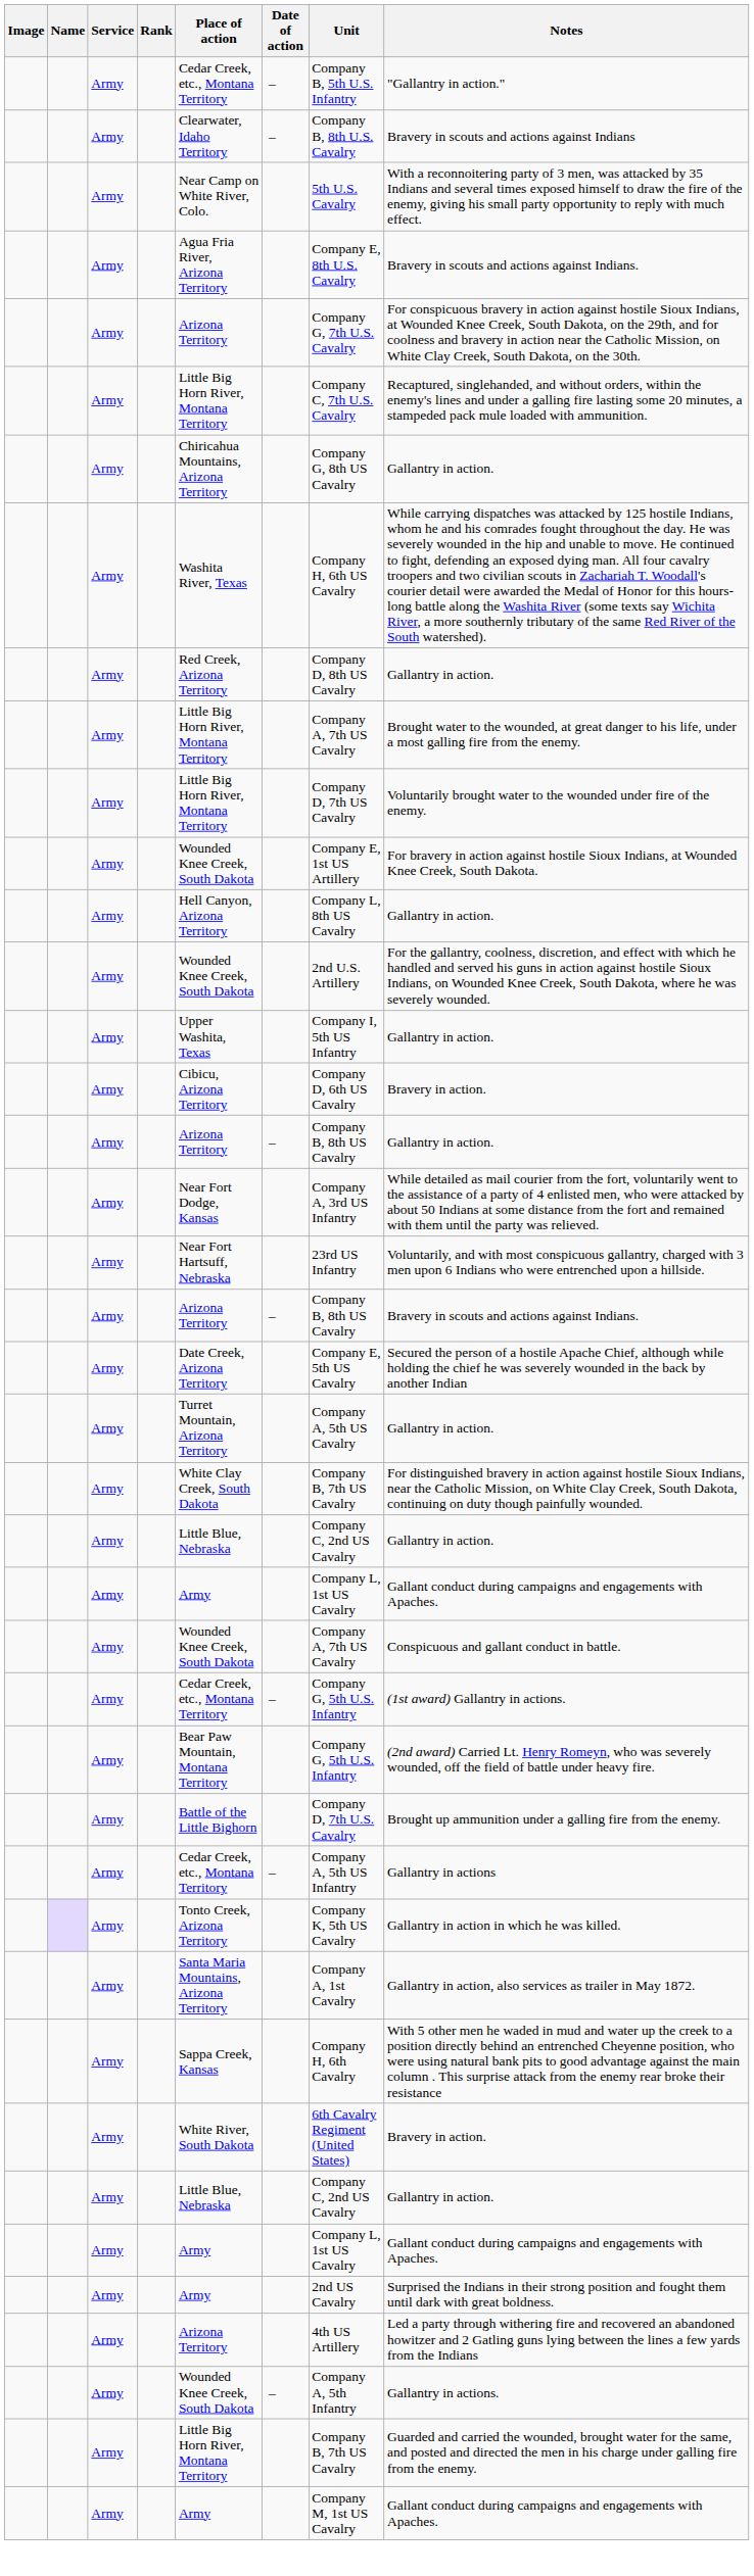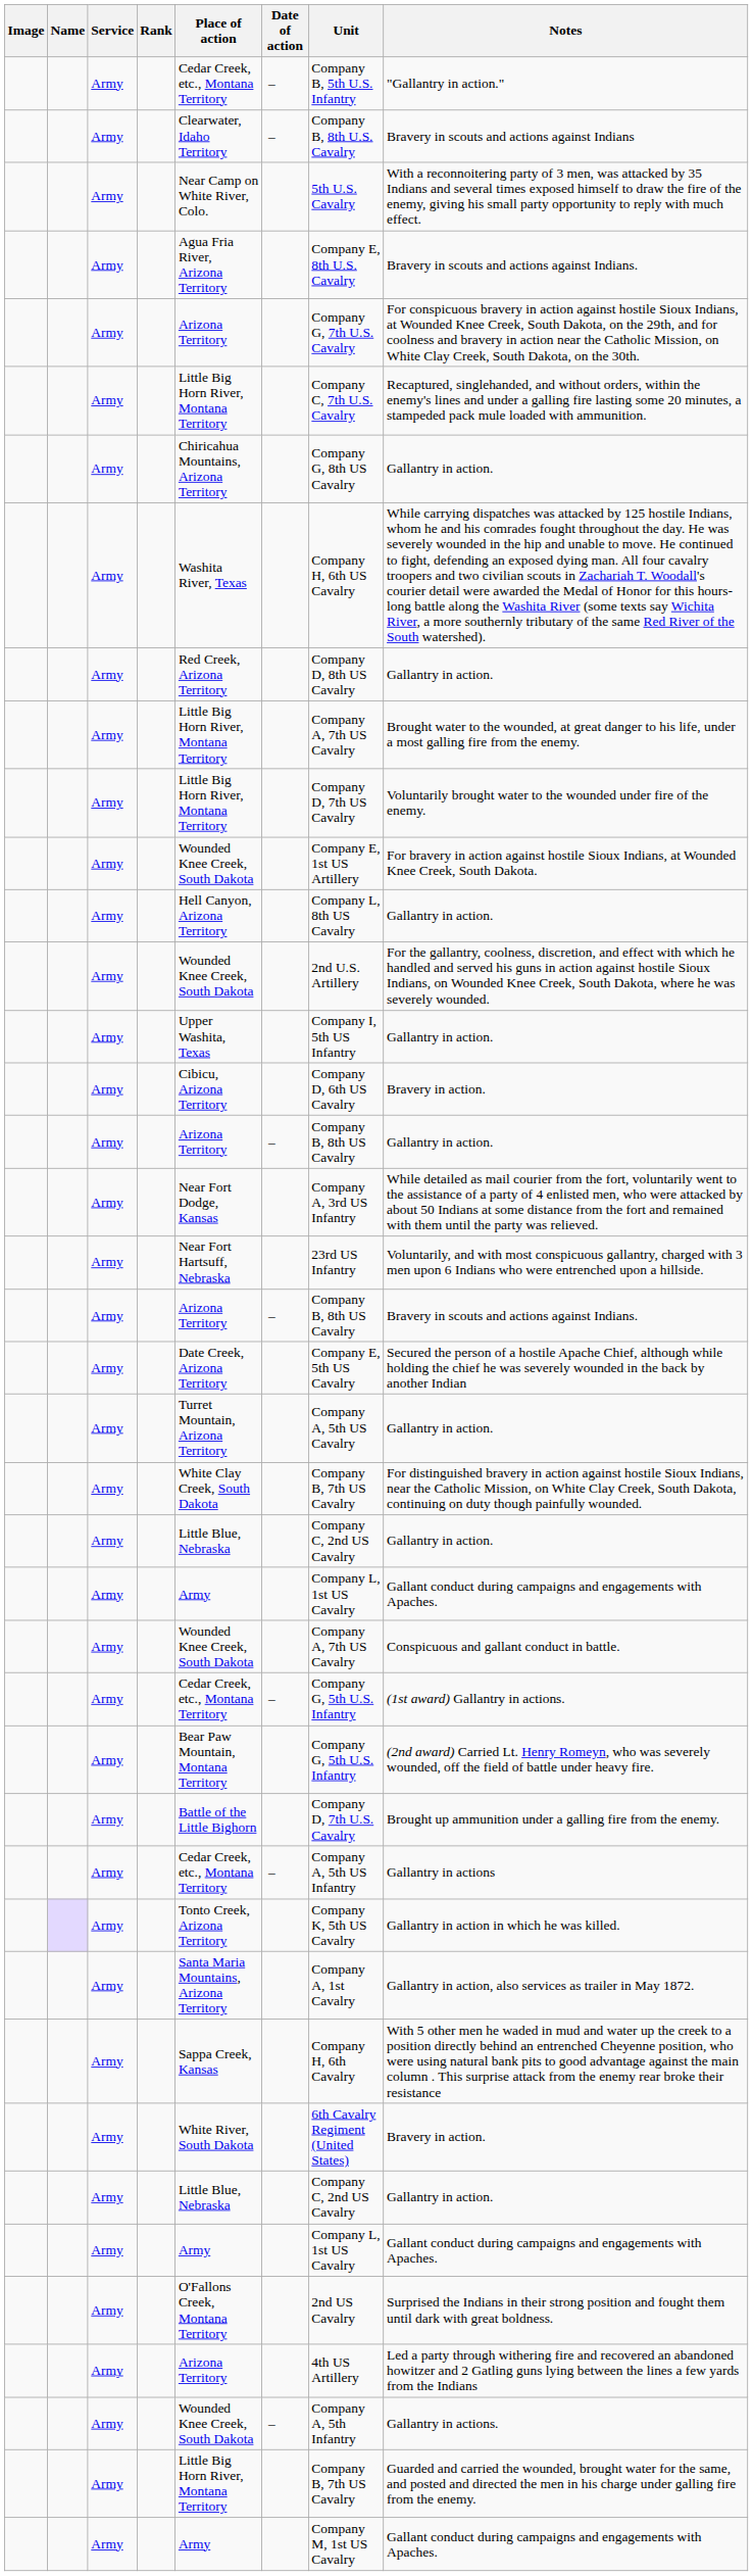row 38 | Place of action: Army -> O'Fallons Creek, Montana Territory
